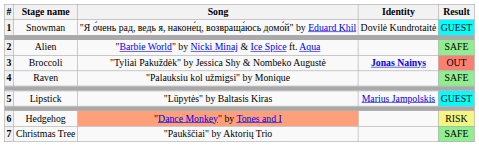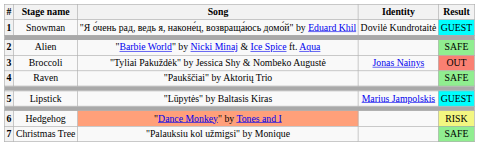3 | Identity: bold -> normal
4 | Song: "Palauksiu kol užmigsi" by Monique -> "Paukščiai" by Aktorių Trio
7 | Song: "Paukščiai" by Aktorių Trio -> "Palauksiu kol užmigsi" by Monique
